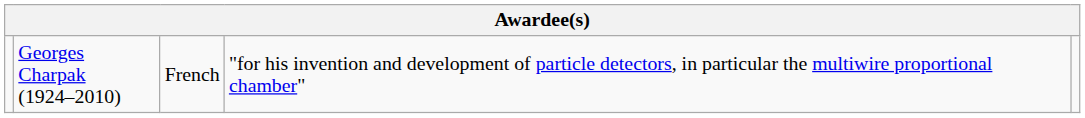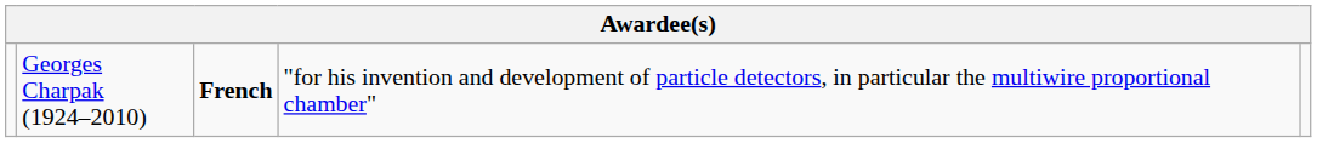Georges Charpak (1924–2010) | column 3: normal -> bold
